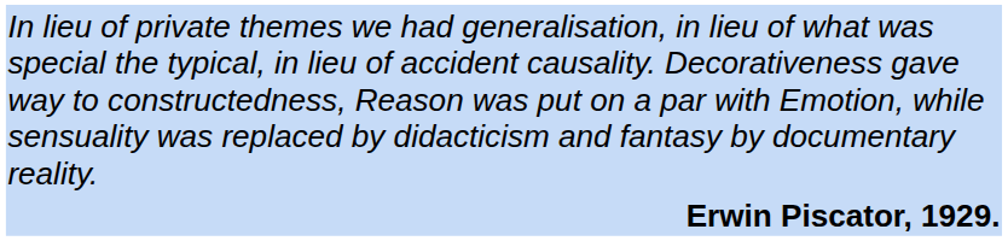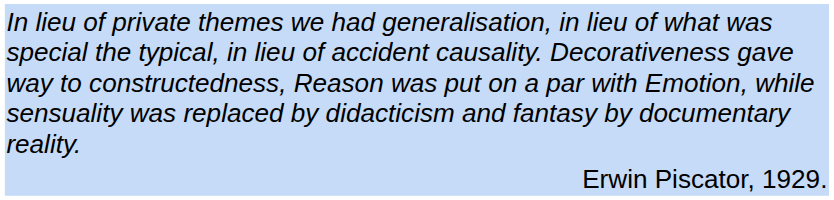row 2 | column 1: bold -> normal
